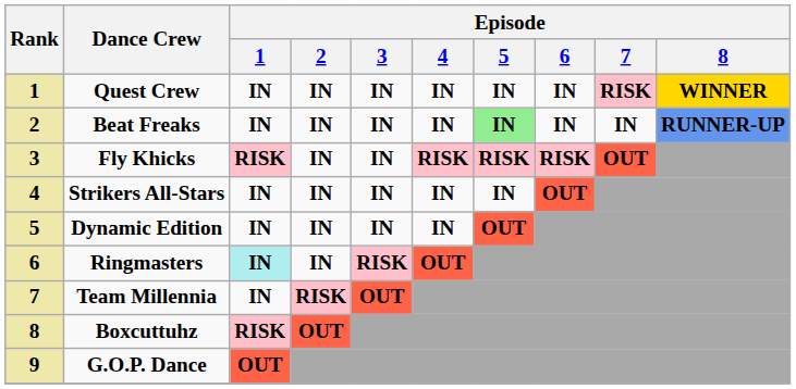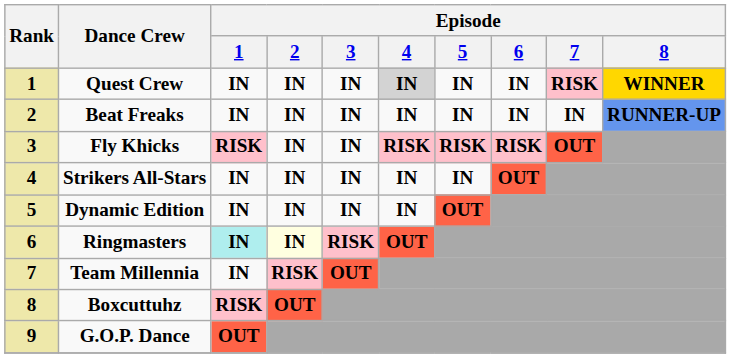Quest Crew | Episode / 4: no background -> lightgrey background
Beat Freaks | Episode / 5: lightgreen background -> no background
Ringmasters | Episode / 2: no background -> lightyellow background
